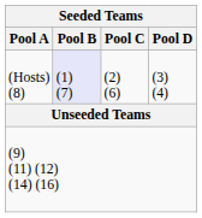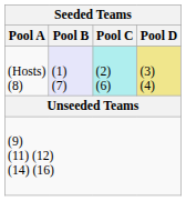(Hosts) (8) | Pool C: no background -> paleturquoise background
(Hosts) (8) | Pool D: no background -> khaki background
